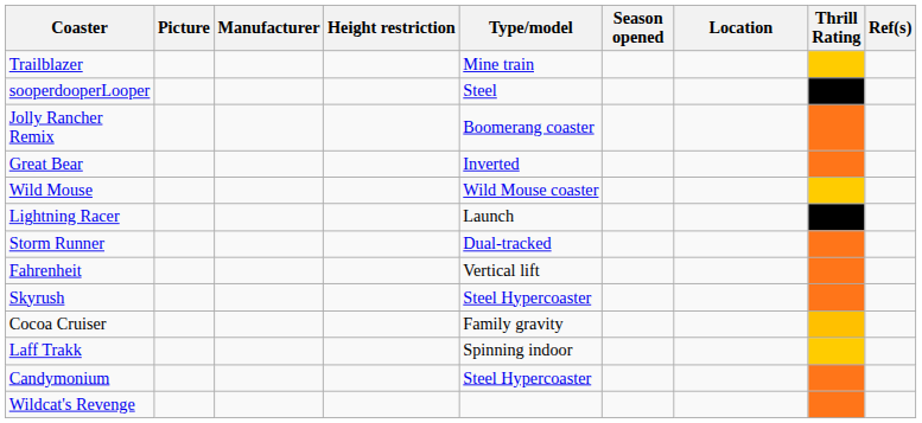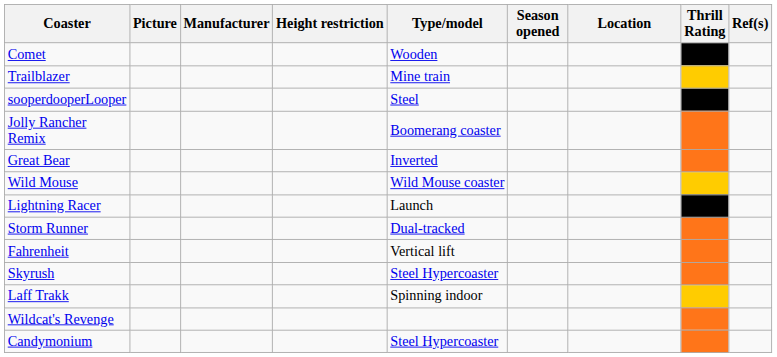+ row: Comet | Wooden
- row: Cocoa Cruiser | Family gravity
rows swapped: Candymonium <-> Wildcat's Revenge
